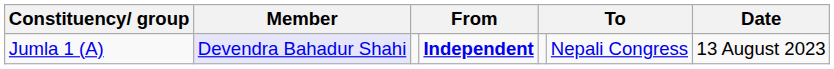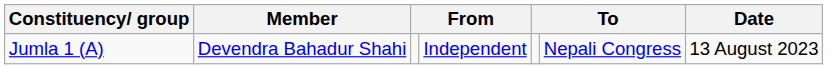Jumla 1 (A) | Member: lavender background -> no background
Jumla 1 (A) | column 4: bold -> normal
